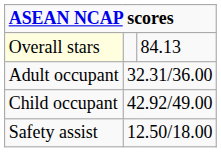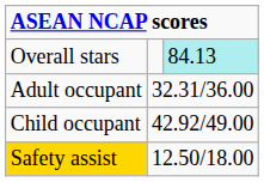Overall stars | column 1: lightyellow background -> no background
Overall stars | column 3: no background -> paleturquoise background
Safety assist | column 1: no background -> gold background
